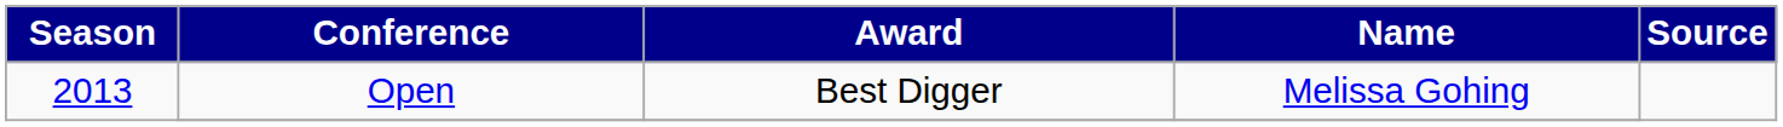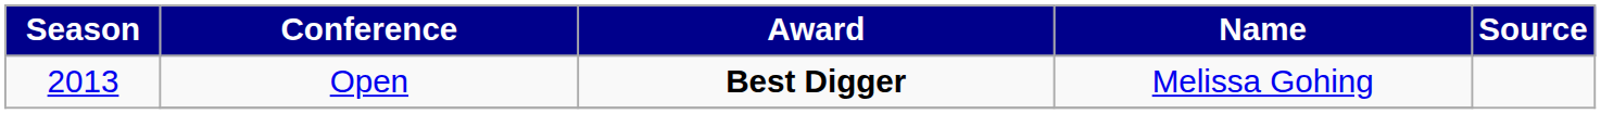Open | Award: normal -> bold
